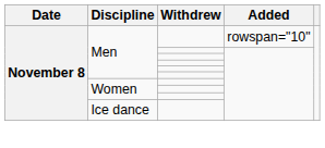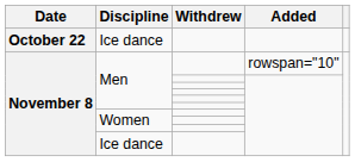+ row: October 22 | Ice dance
